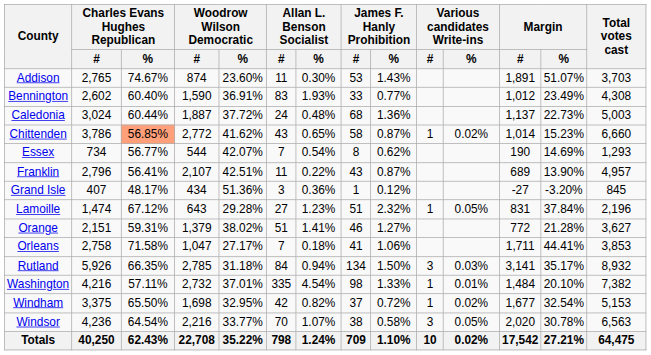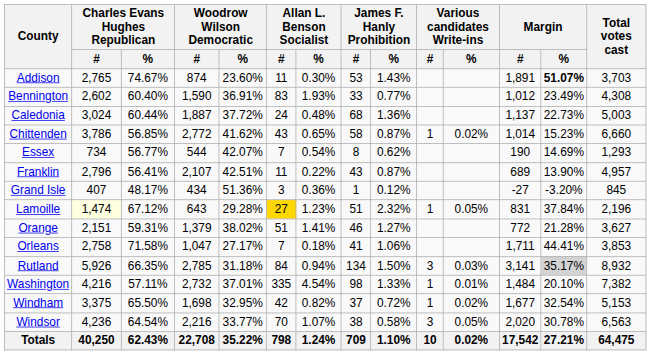Addison | Margin / %: normal -> bold
Chittenden | Charles Evans Hughes Republican / %: lightsalmon background -> no background
Lamoille | Charles Evans Hughes Republican / #: no background -> lightyellow background
Lamoille | Allan L. Benson Socialist / #: no background -> gold background
Rutland | Margin / %: no background -> lightgrey background
